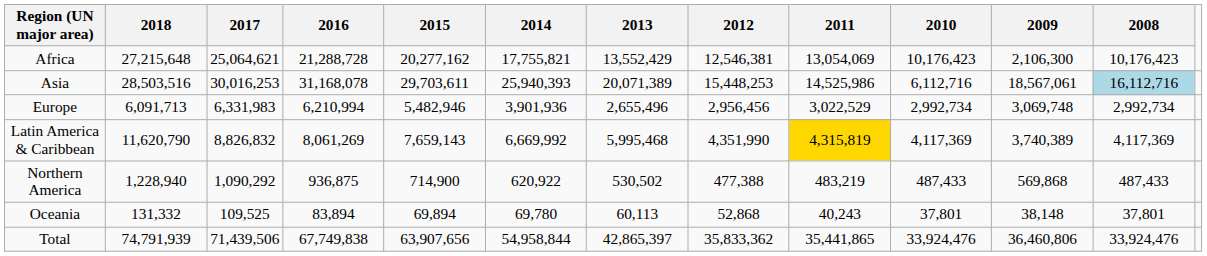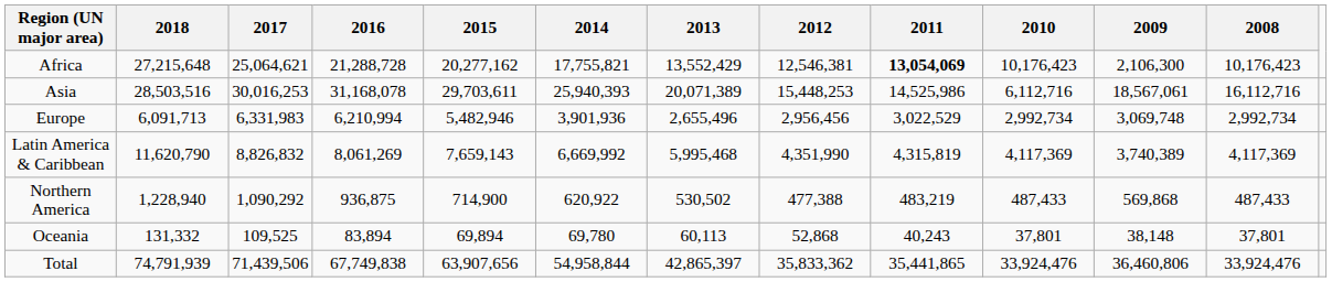Africa | 2011: normal -> bold
Asia | 2008: lightblue background -> no background
Latin America & Caribbean | 2011: gold background -> no background
